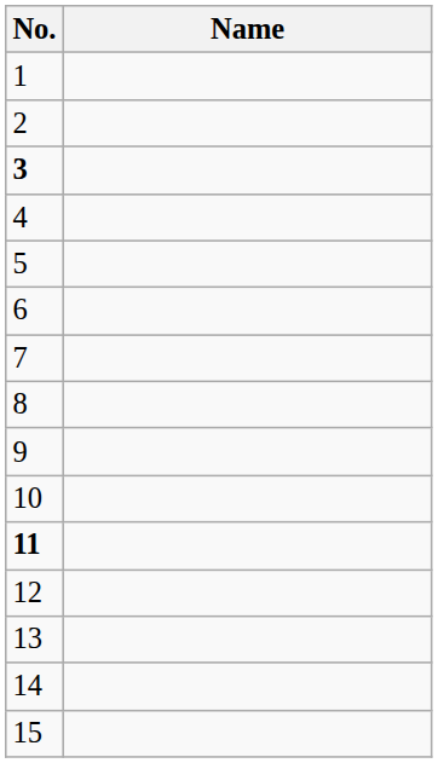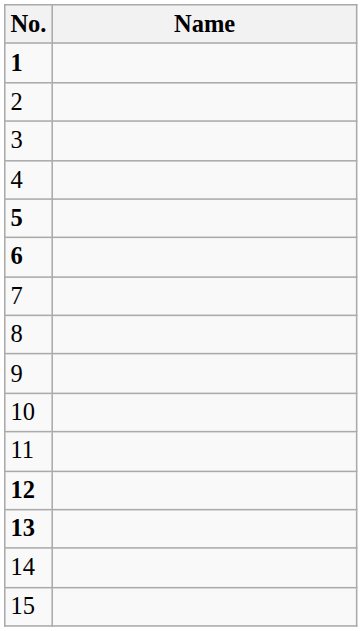1 | No.: normal -> bold
3 | No.: bold -> normal
5 | No.: normal -> bold
6 | No.: normal -> bold
11 | No.: bold -> normal
12 | No.: normal -> bold
13 | No.: normal -> bold
